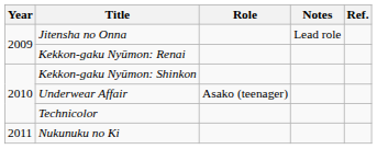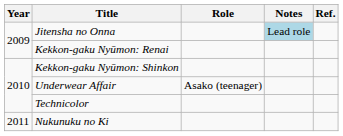Jitensha no Onna | Notes: no background -> lightblue background
